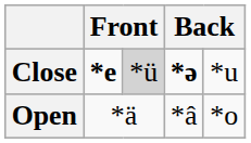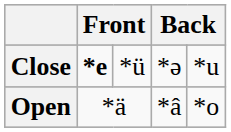Close | column 3: lightgrey background -> no background
Close | column 4: bold -> normal
